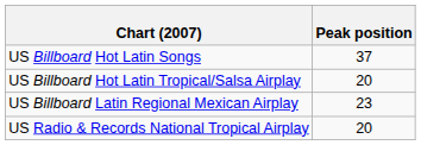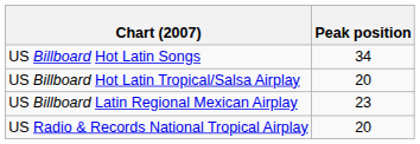US Billboard Hot Latin Songs | Peak position: 37 -> 34
